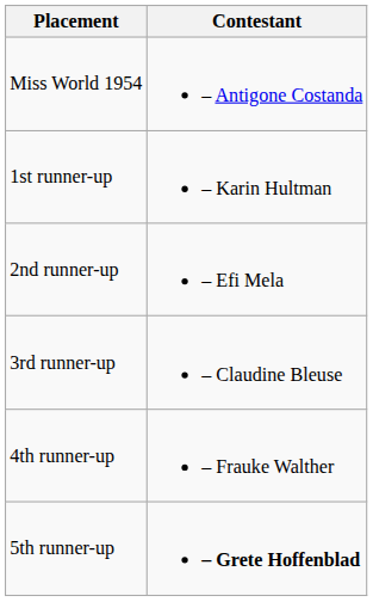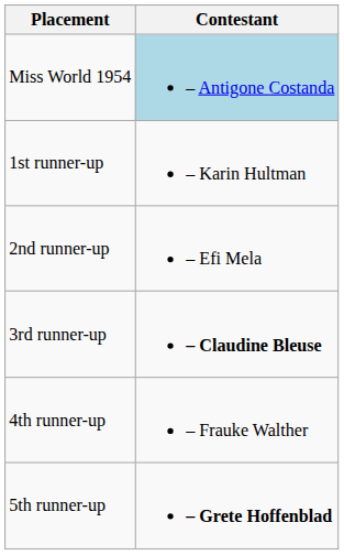Miss World 1954 | Contestant: no background -> lightblue background
3rd runner-up | Contestant: normal -> bold
